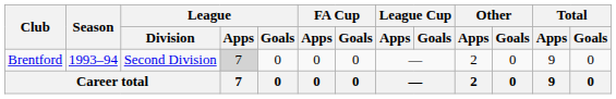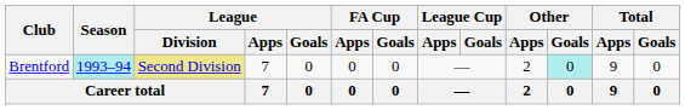Brentford | Season: no background -> paleturquoise background
Brentford | League / Division: no background -> khaki background
Brentford | League / Apps: lightgrey background -> no background
Brentford | Other / Goals: no background -> paleturquoise background
